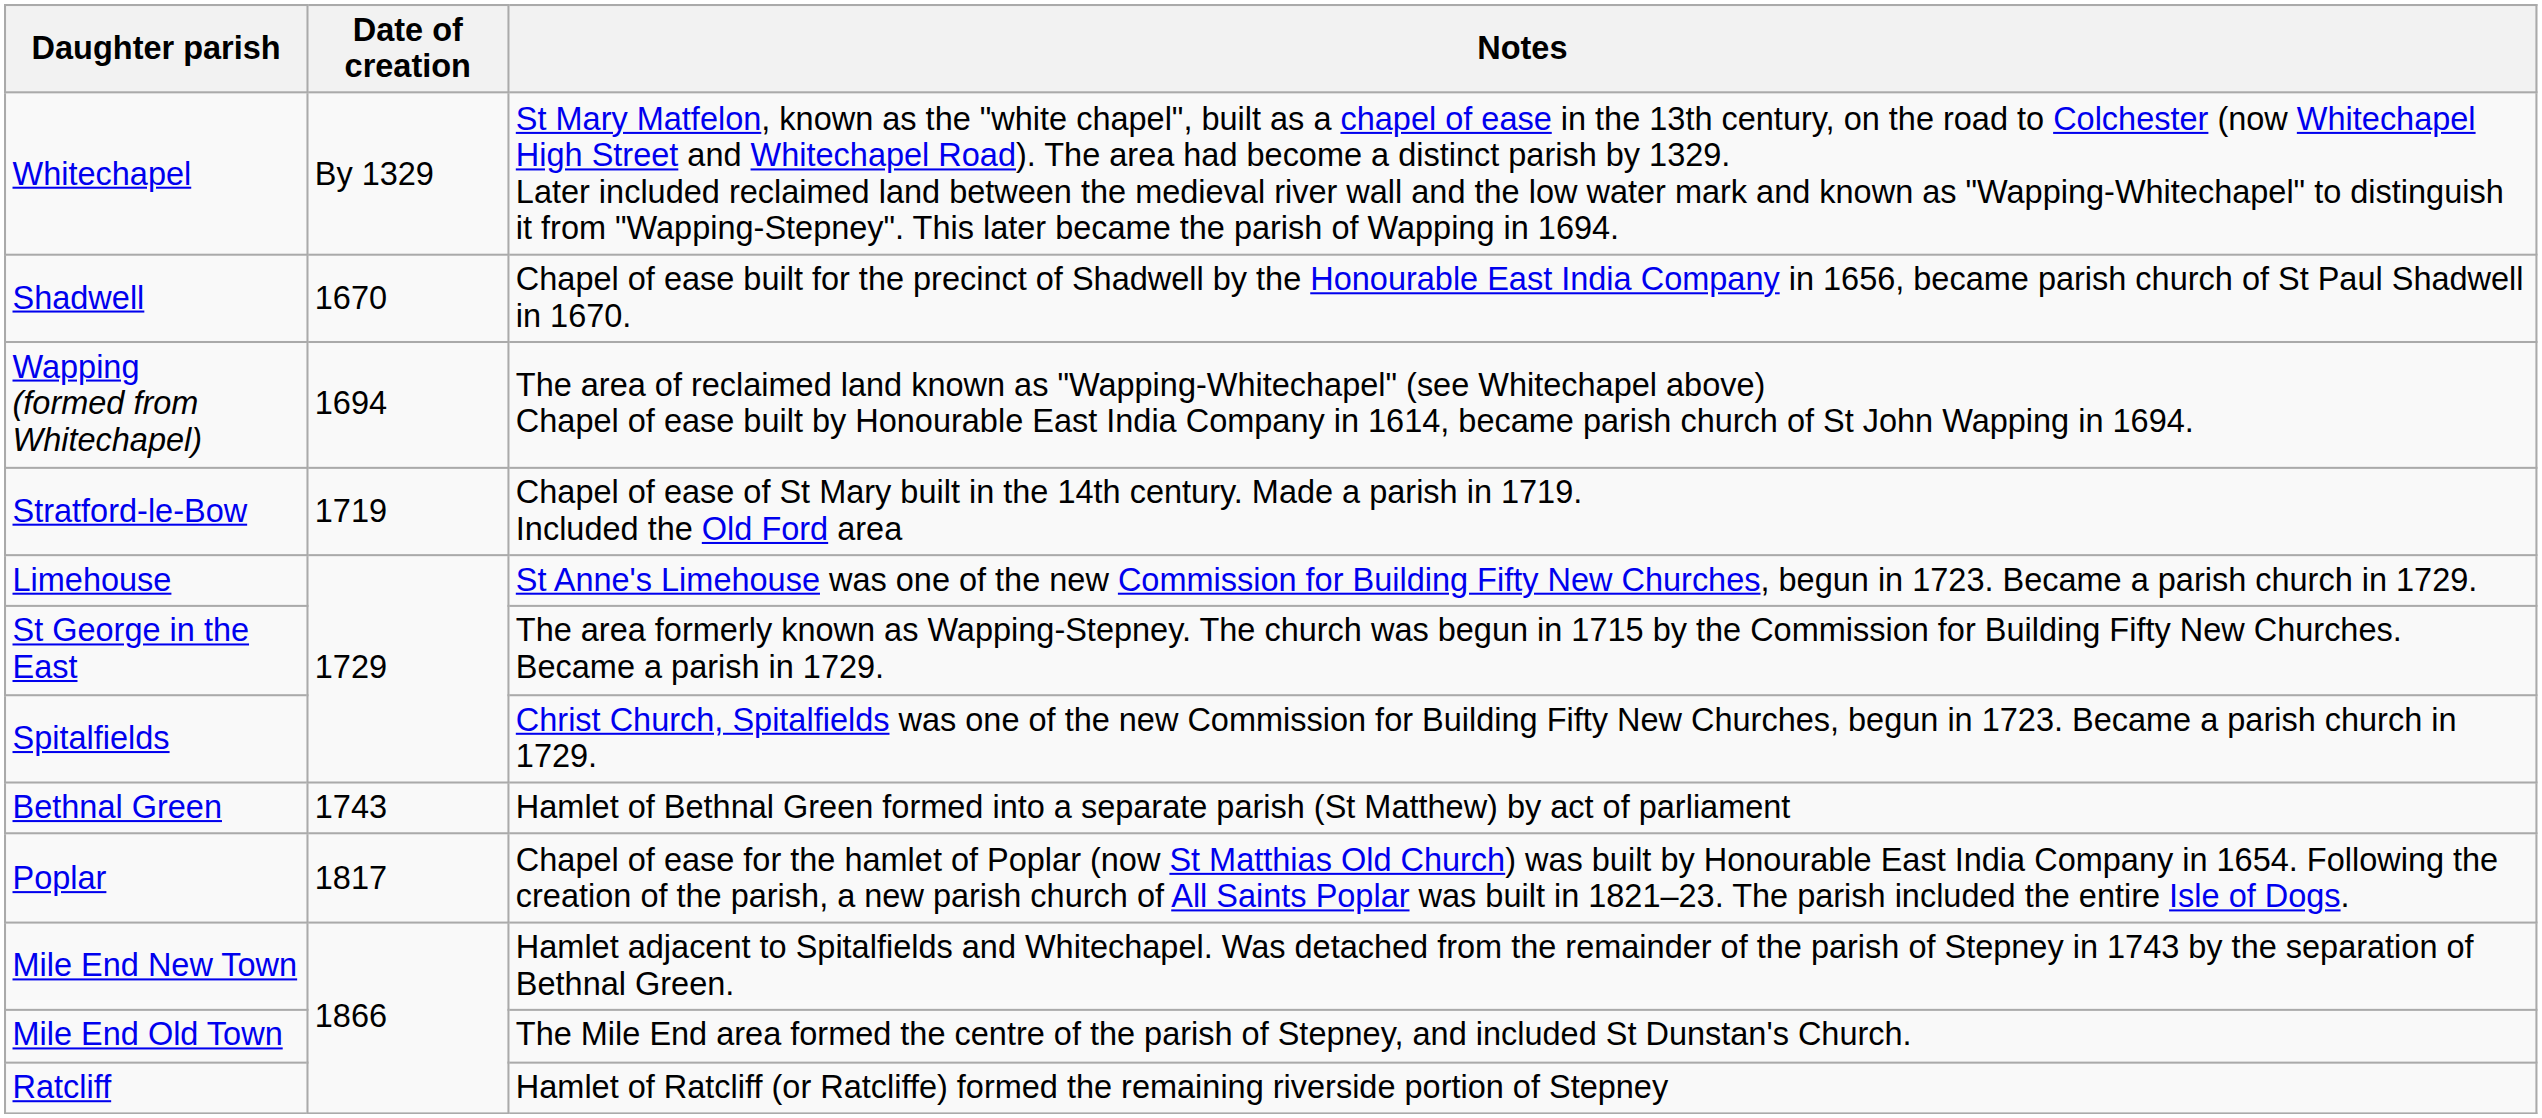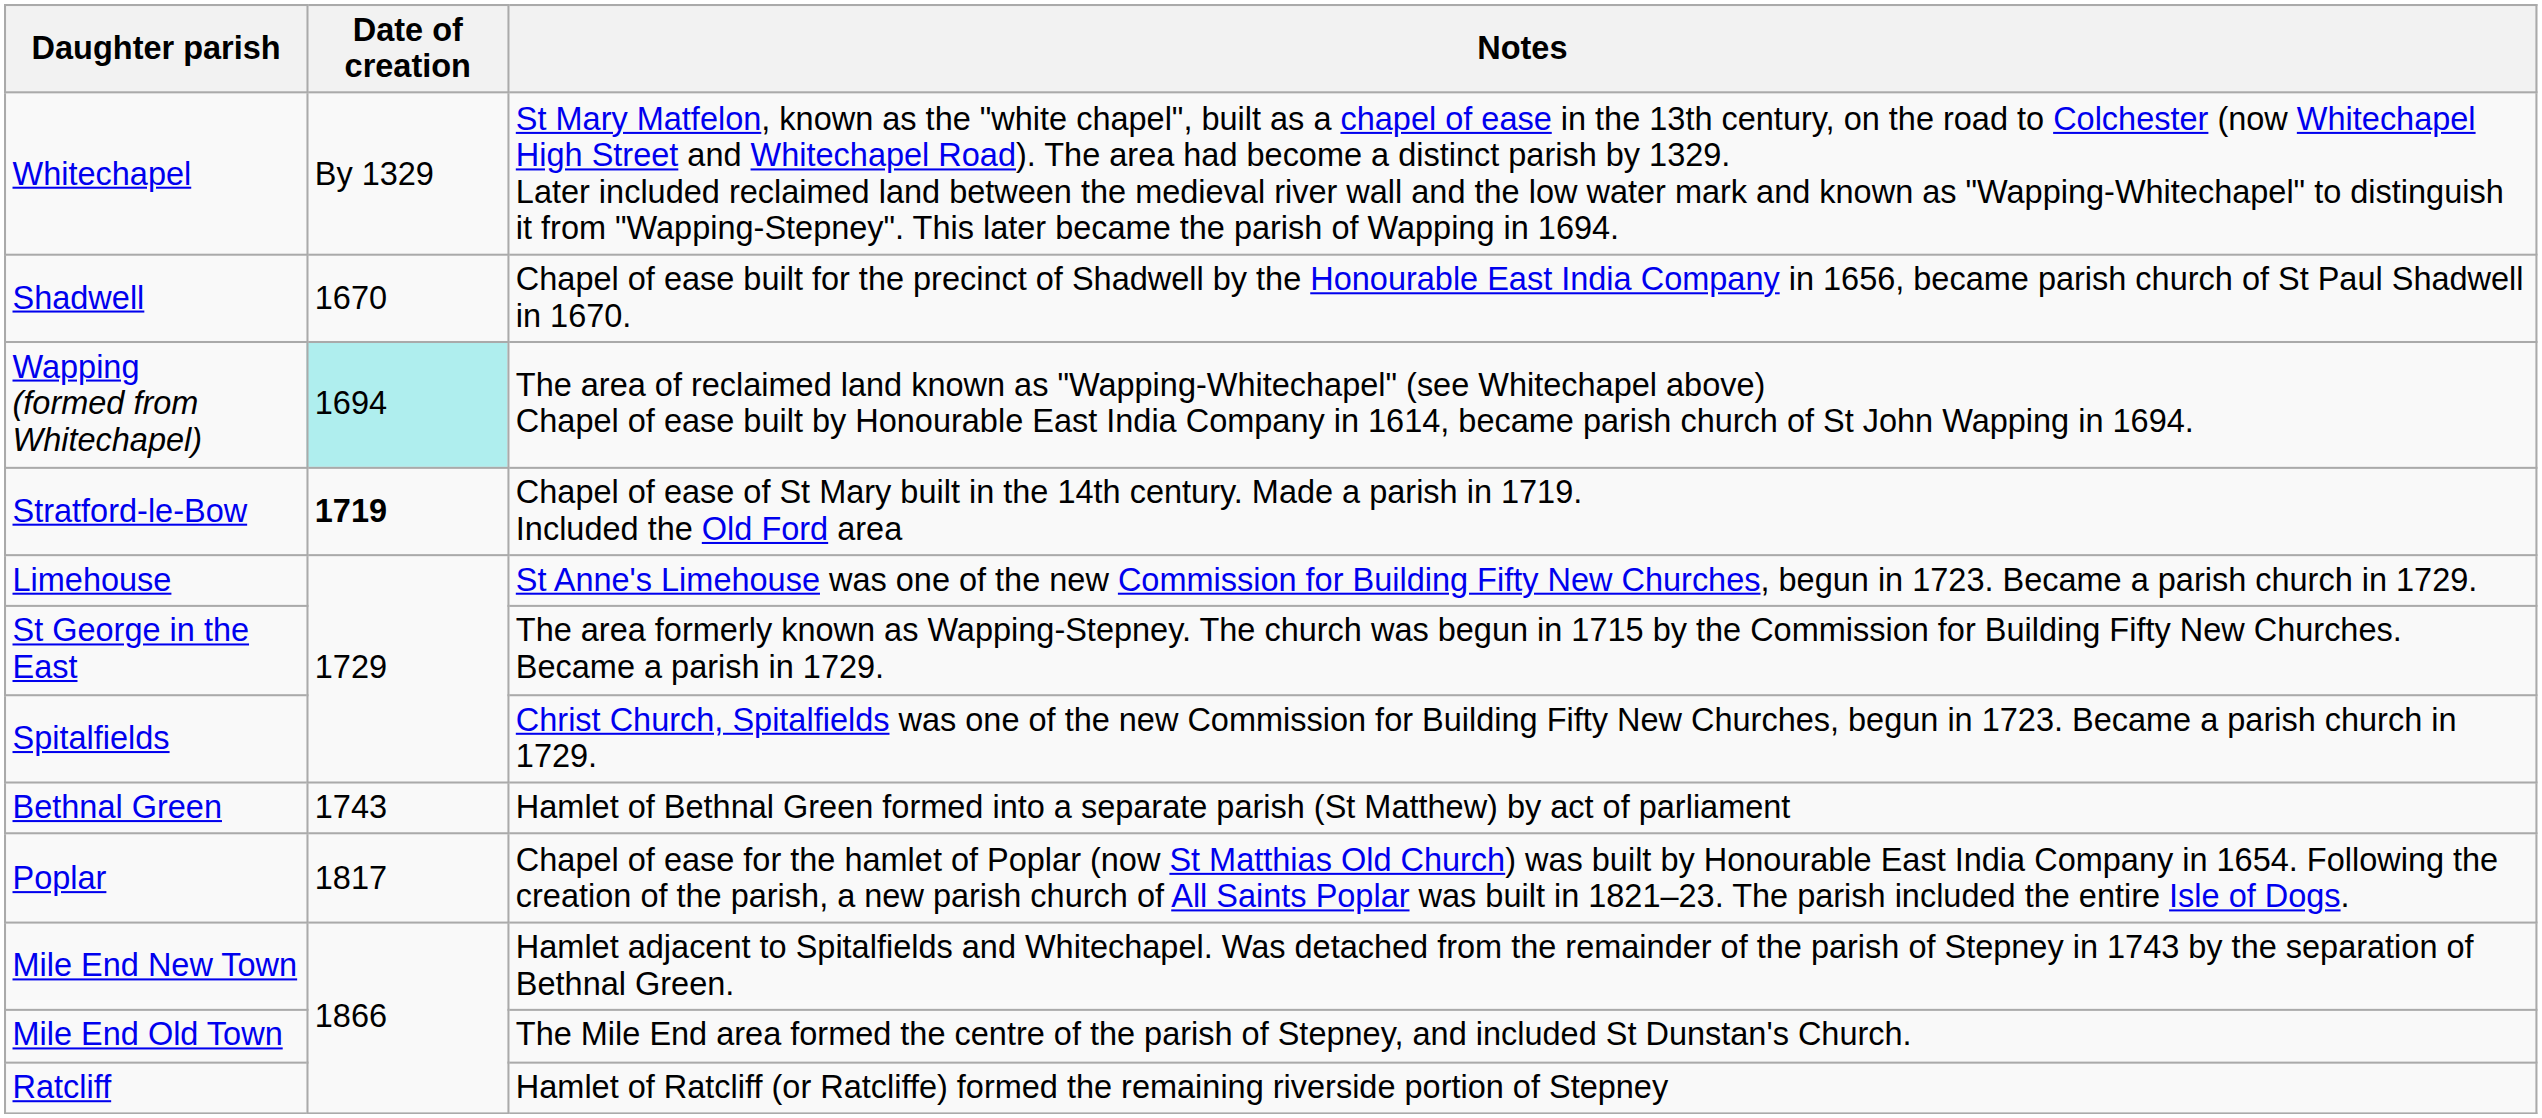Wapping (formed from Whitechapel) | Date of creation: no background -> paleturquoise background
Stratford-le-Bow | Date of creation: normal -> bold
